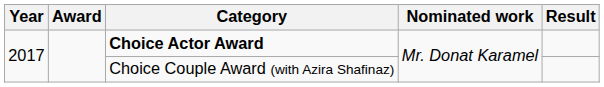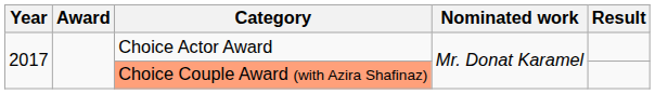Choice Actor Award | Category: bold -> normal
Choice Couple Award (with Azira Shafinaz) | Category: no background -> lightsalmon background
